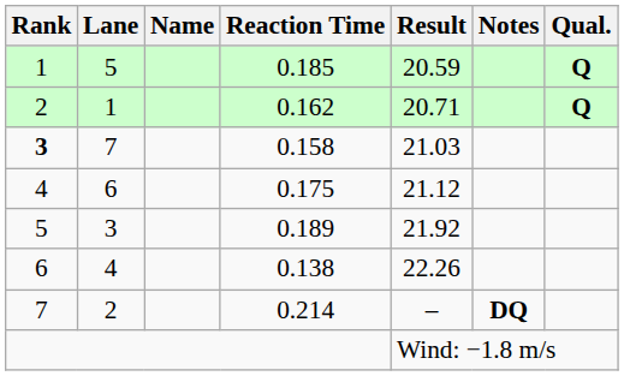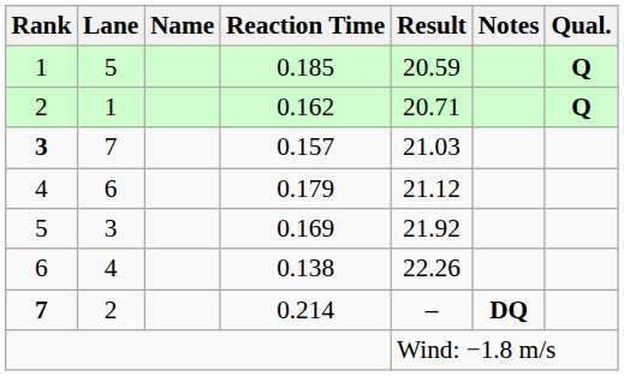row 4 | Reaction Time: 0.158 -> 0.157
row 5 | Reaction Time: 0.175 -> 0.179
row 6 | Reaction Time: 0.189 -> 0.169
row 8 | Rank: normal -> bold
